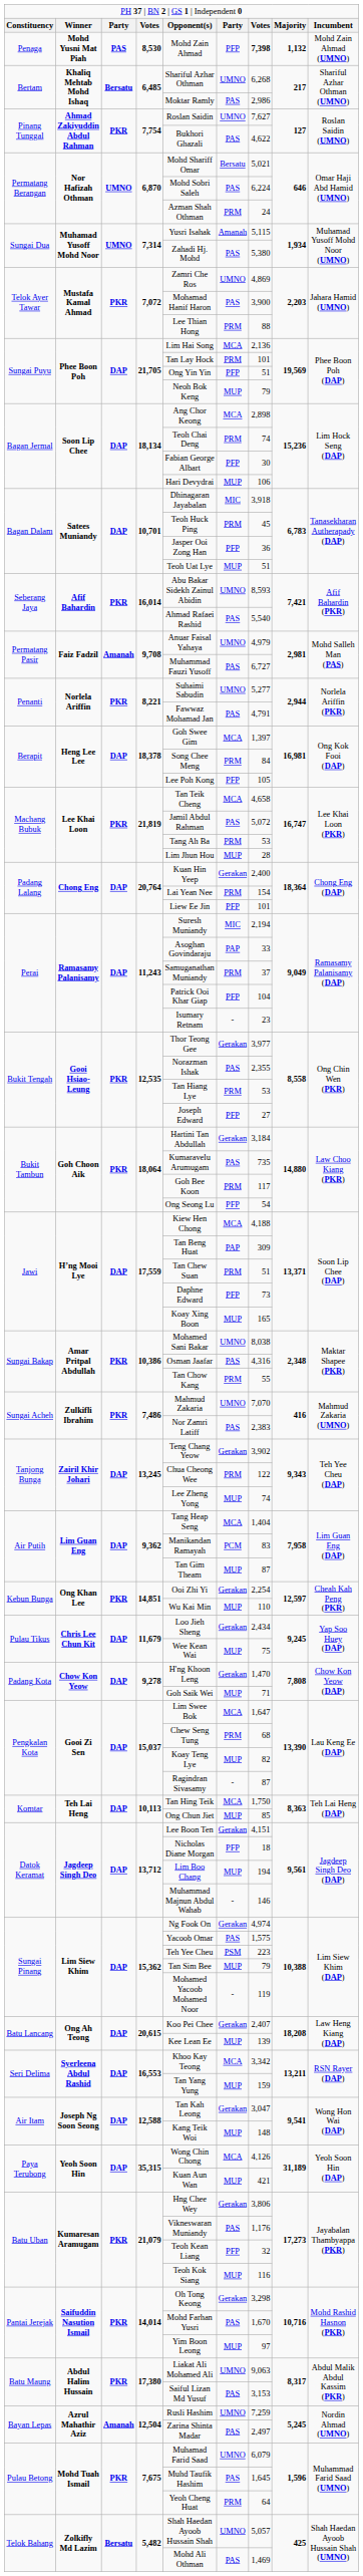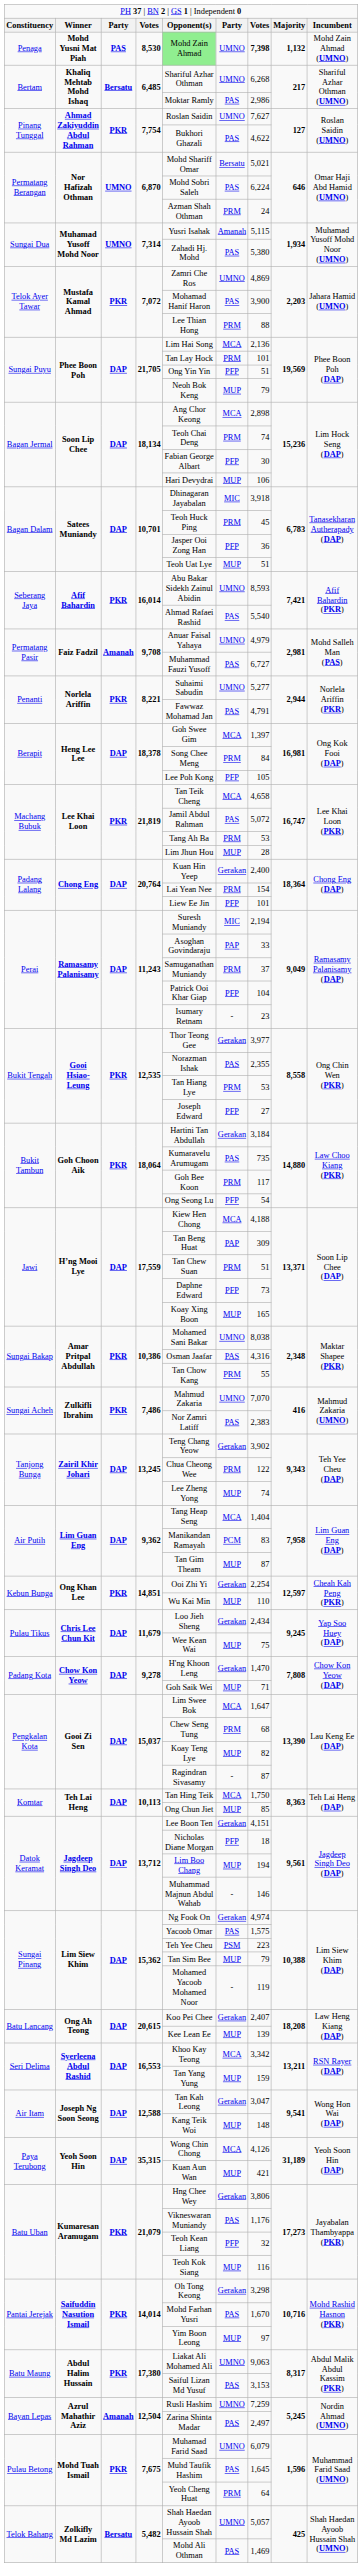Penaga | column 5: no background -> lightgreen background
Penaga | column 6: PFP -> UMNO
